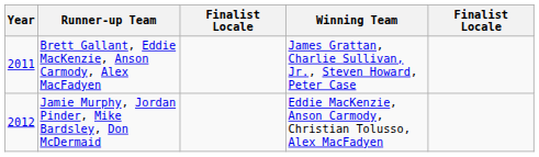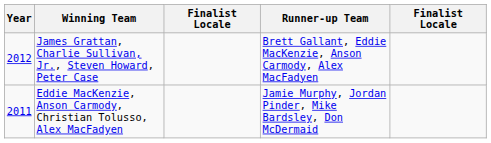columns swapped: Winning Team <-> Runner-up Team
row 2 | Year: 2011 -> 2012
row 3 | Year: 2012 -> 2011
